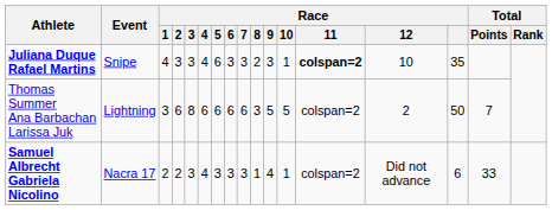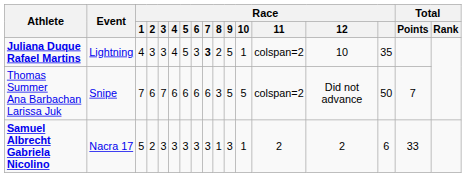Juliana Duque Rafael Martins | Event: Snipe -> Lightning
Juliana Duque Rafael Martins | Race / 5: 6 -> 5
Juliana Duque Rafael Martins | Race / 7: normal -> bold
Juliana Duque Rafael Martins | Race / 9: 3 -> 5
Juliana Duque Rafael Martins | Race / 11: bold -> normal
Thomas Summer Ana Barbachan Larissa Juk | Event: Lightning -> Snipe
Thomas Summer Ana Barbachan Larissa Juk | Race / 1: 3 -> 7
Thomas Summer Ana Barbachan Larissa Juk | Race / 3: 8 -> 7
Thomas Summer Ana Barbachan Larissa Juk | Race / 12: 2 -> Did not advance
Samuel Albrecht Gabriela Nicolino | Race / 1: 2 -> 5
Samuel Albrecht Gabriela Nicolino | Race / 4: 4 -> 3
Samuel Albrecht Gabriela Nicolino | Race / 9: 4 -> 3
Samuel Albrecht Gabriela Nicolino | Race / 11: colspan=2 -> 2
Samuel Albrecht Gabriela Nicolino | Race / 12: Did not advance -> 2
